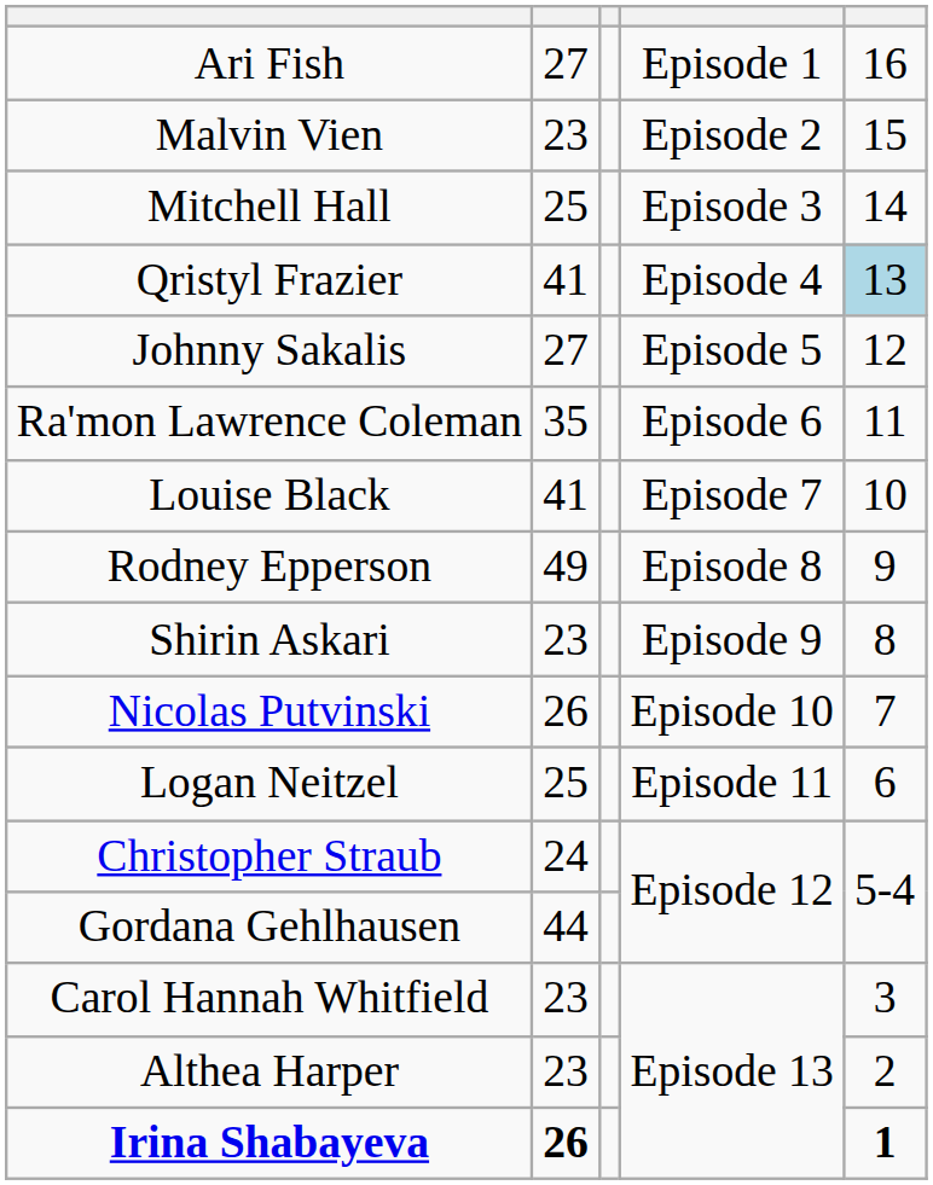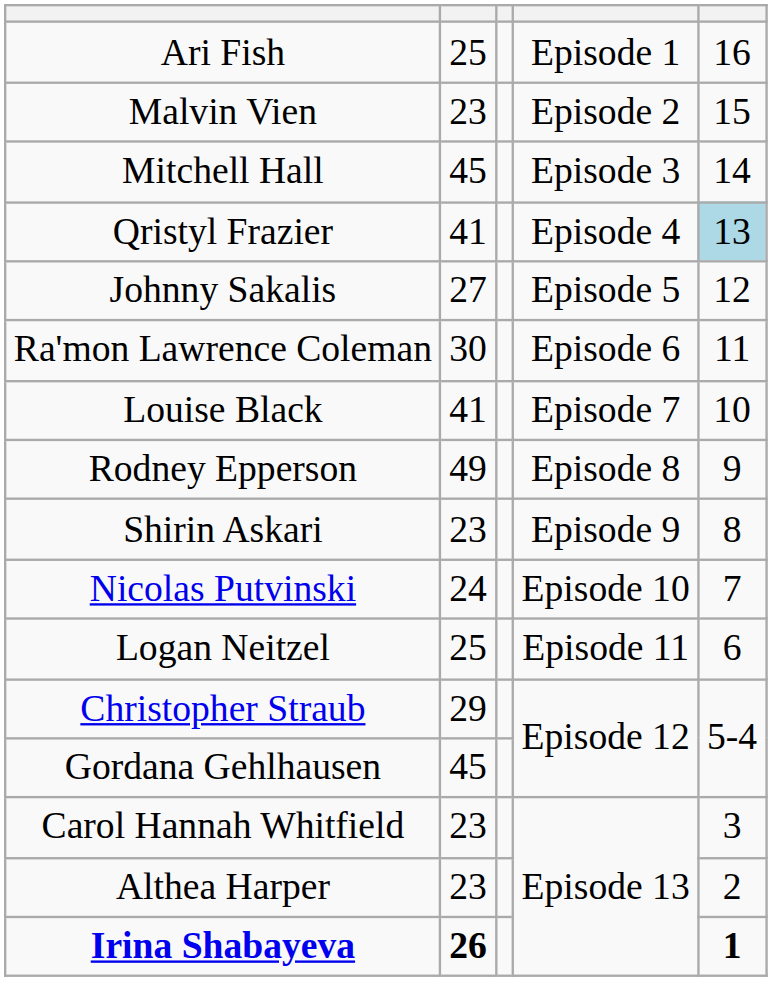Ari Fish | column 2: 27 -> 25
Mitchell Hall | column 2: 25 -> 45
Ra'mon Lawrence Coleman | column 2: 35 -> 30
Nicolas Putvinski | column 2: 26 -> 24
Christopher Straub | column 2: 24 -> 29
Gordana Gehlhausen | column 2: 44 -> 45
